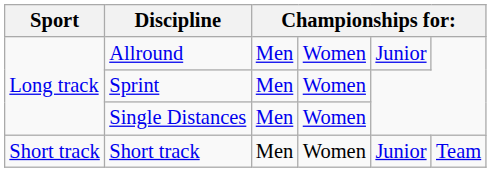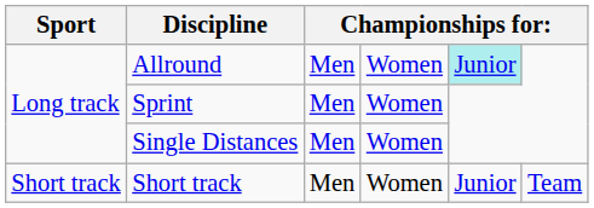Allround | column 5: no background -> paleturquoise background
